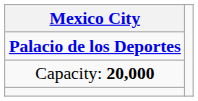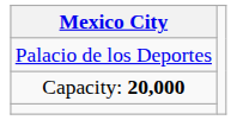Palacio de los Deportes | Mexico City: bold -> normal
